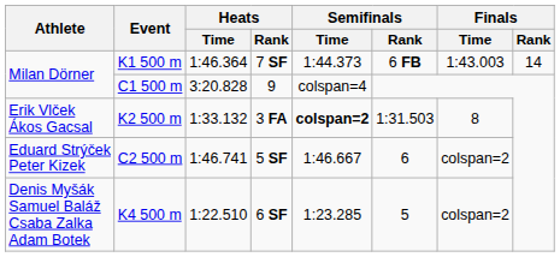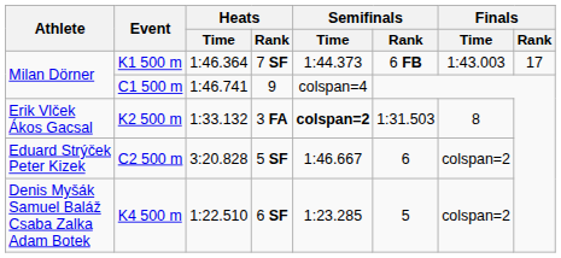K1 500 m | Finals / Rank: 14 -> 17
C1 500 m | Heats / Time: 3:20.828 -> 1:46.741
C2 500 m | Heats / Time: 1:46.741 -> 3:20.828
